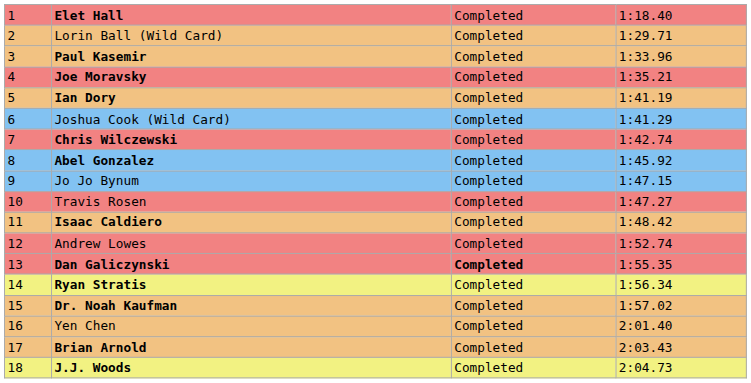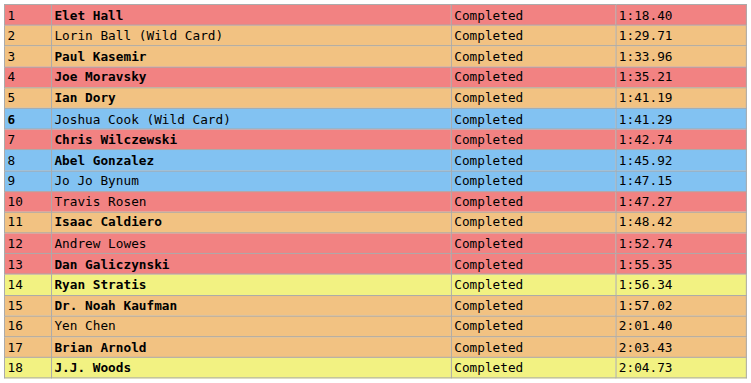Joshua Cook (Wild Card) | column 1: normal -> bold
Dan Galiczynski | column 3: bold -> normal
